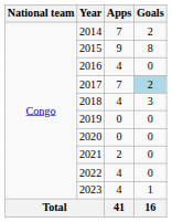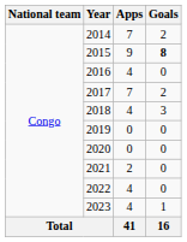2015 | Goals: normal -> bold
2017 | Goals: lightblue background -> no background
